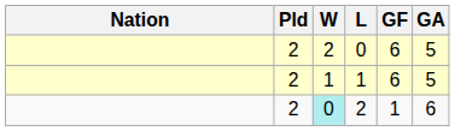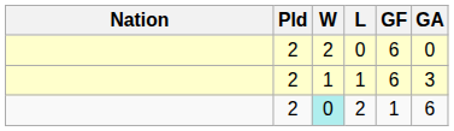row 2 | GA: 5 -> 0
row 3 | GA: 5 -> 3
